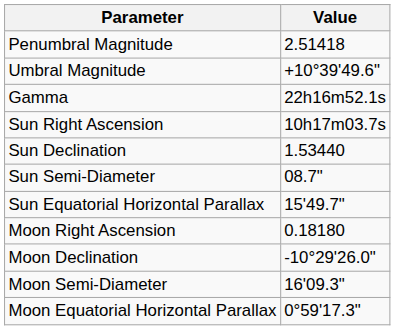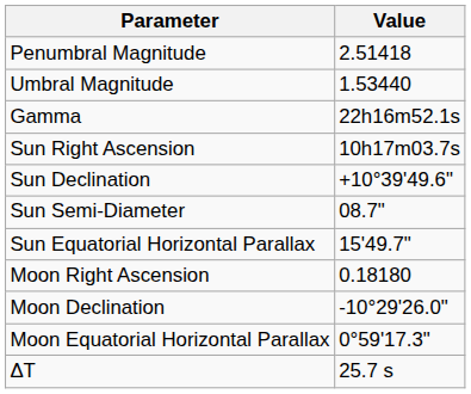Umbral Magnitude | Value: +10°39'49.6" -> 1.53440
Sun Declination | Value: 1.53440 -> +10°39'49.6"
- row: Moon Semi-Diameter | 16'09.3"
+ row: ΔT | 25.7 s
